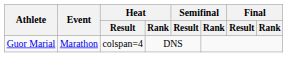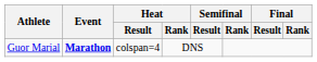Guor Marial | Event: normal -> bold
